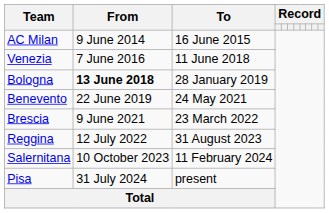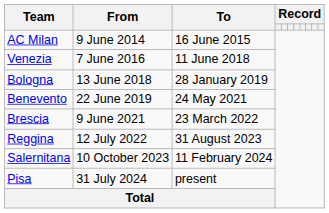Bologna | From: bold -> normal
